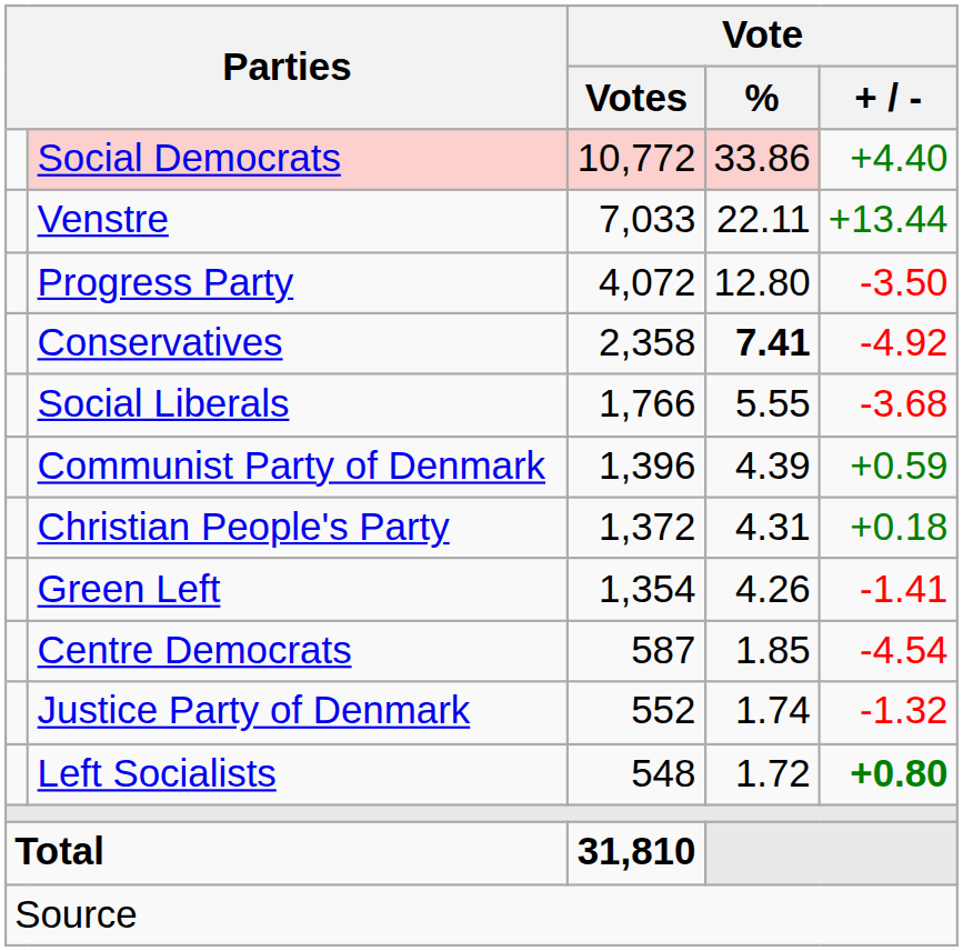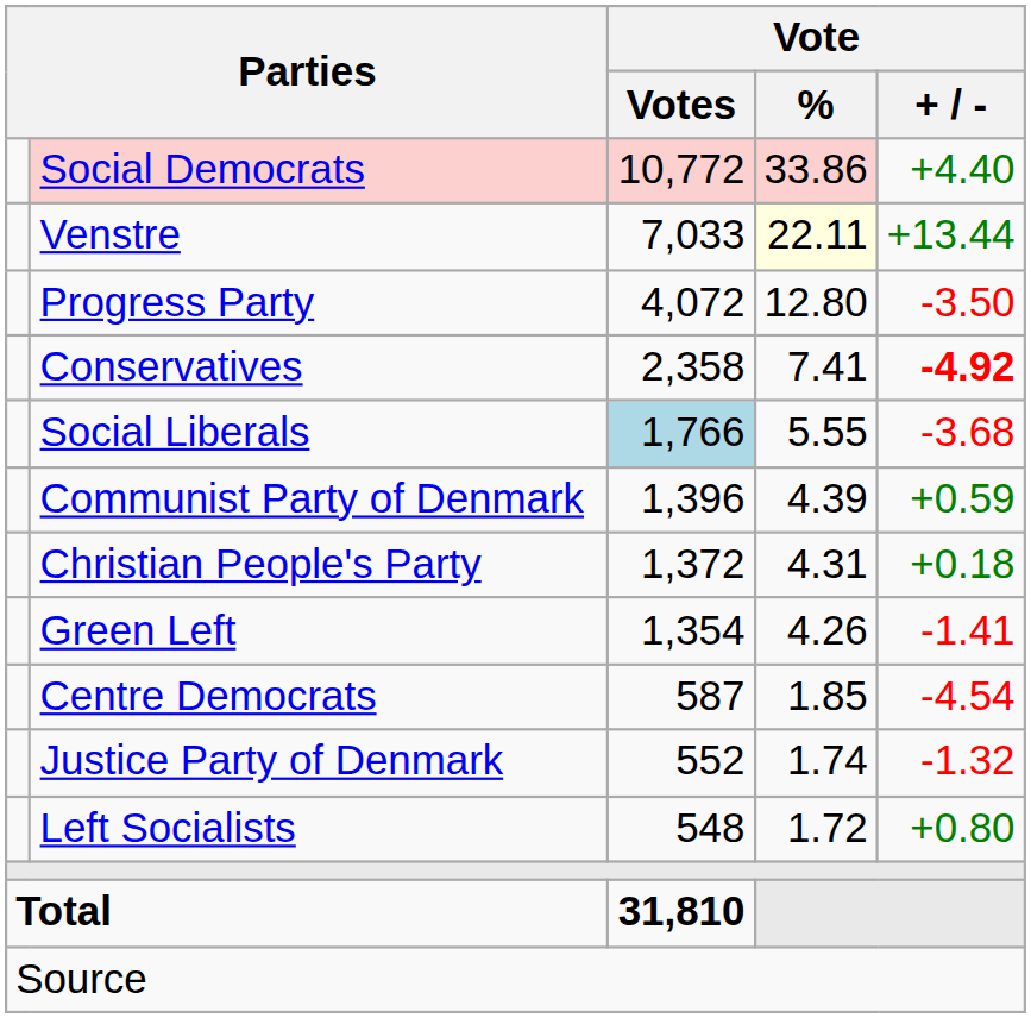Venstre | Vote / %: no background -> lightyellow background
Conservatives | Vote / %: bold -> normal
Conservatives | Vote / + / -: normal -> bold
Social Liberals | Vote / Votes: no background -> lightblue background
Left Socialists | Vote / + / -: bold -> normal
